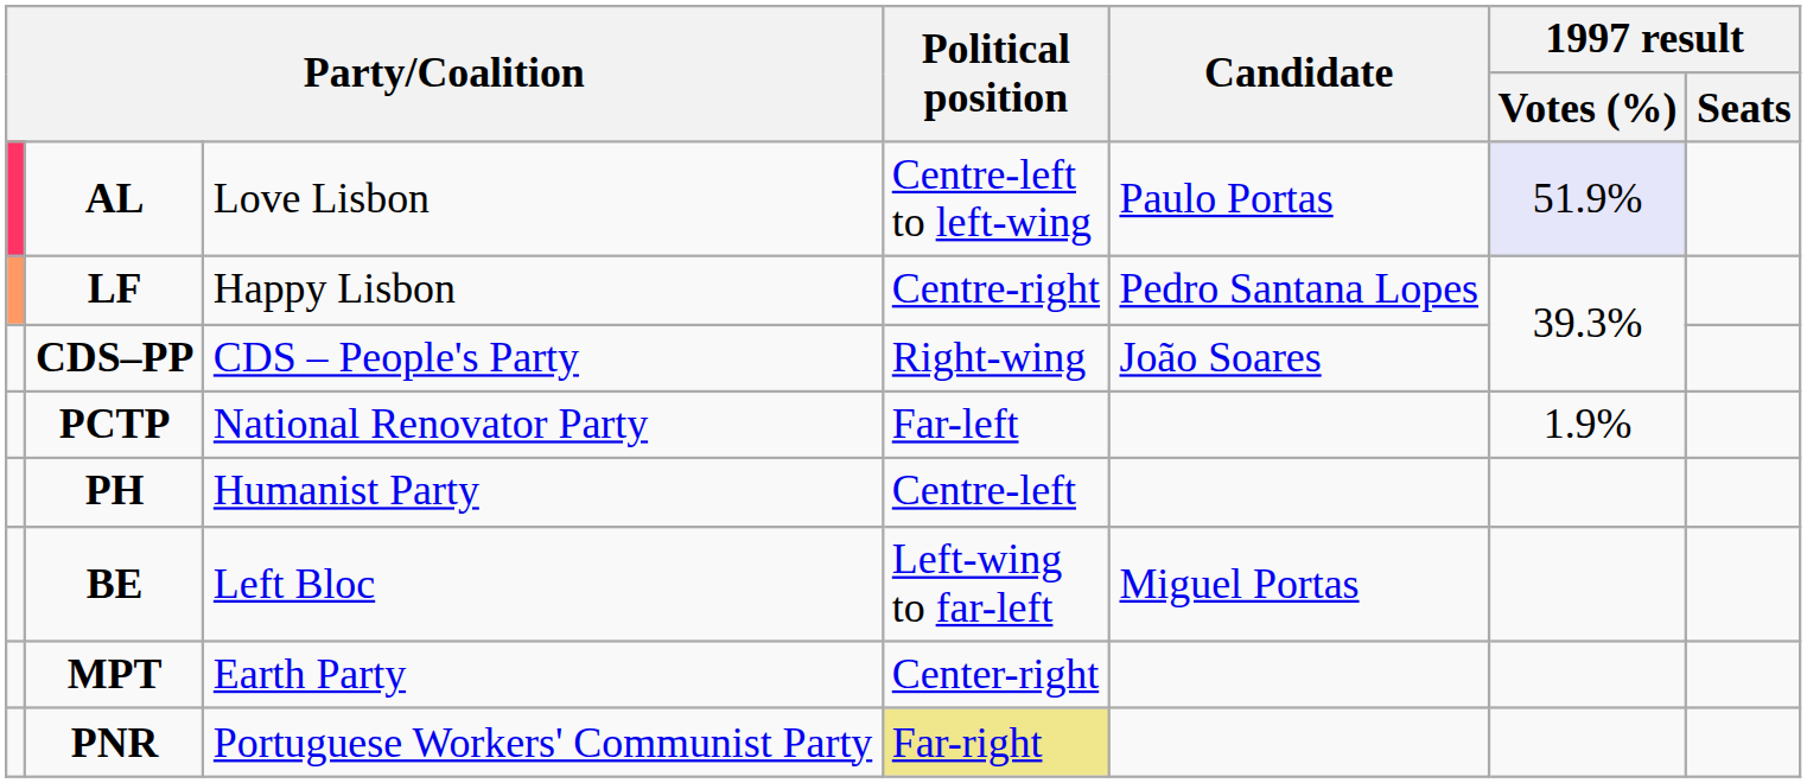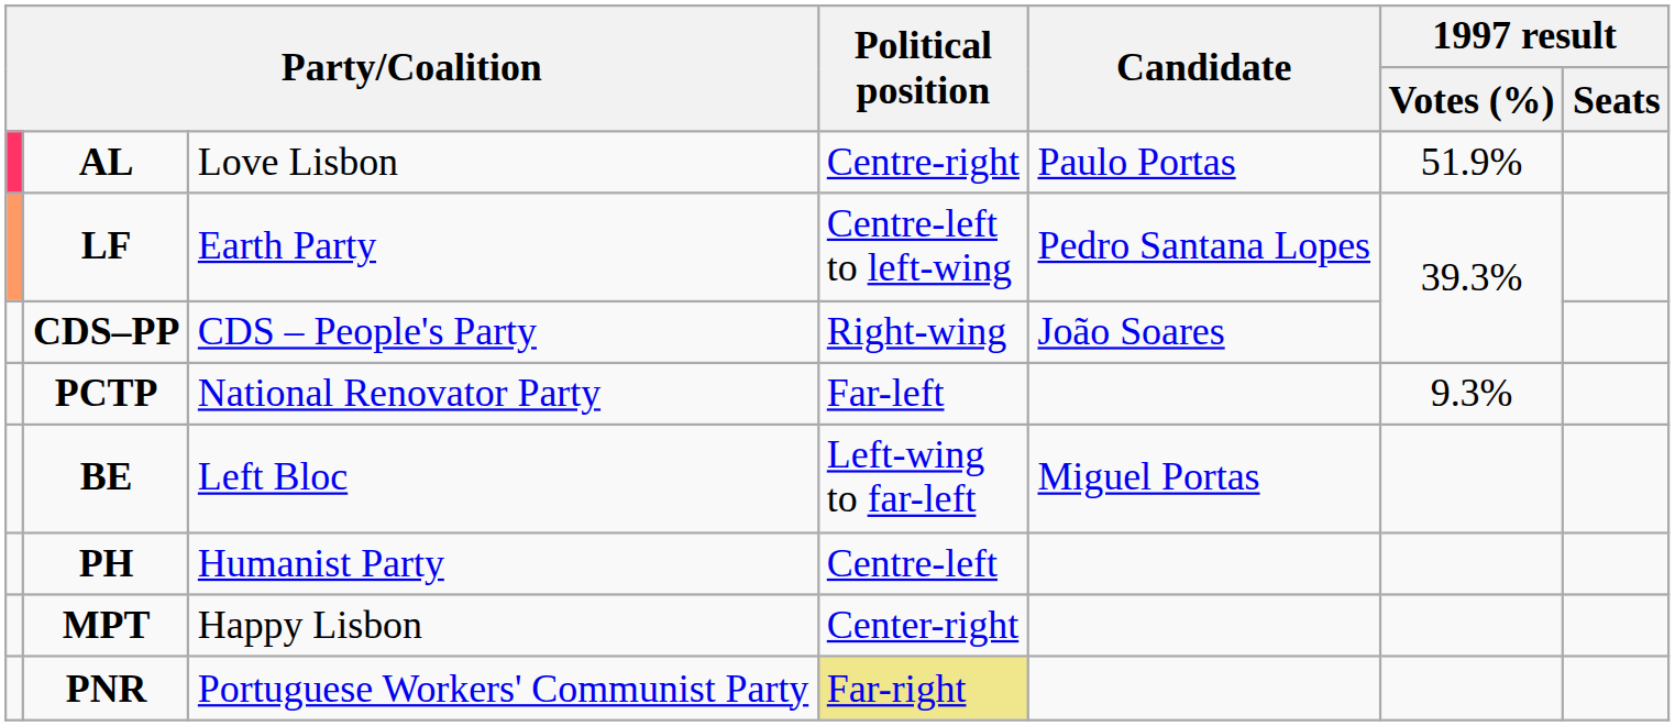AL | Political position: Centre-left to left-wing -> Centre-right
AL | 1997 result / Votes (%): lavender background -> no background
LF | column 3: Happy Lisbon -> Earth Party
LF | Political position: Centre-right -> Centre-left to left-wing
PCTP | 1997 result / Votes (%): 1.9% -> 9.3%
rows swapped: BE <-> PH
MPT | column 3: Earth Party -> Happy Lisbon
